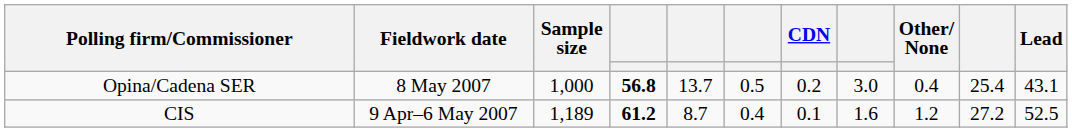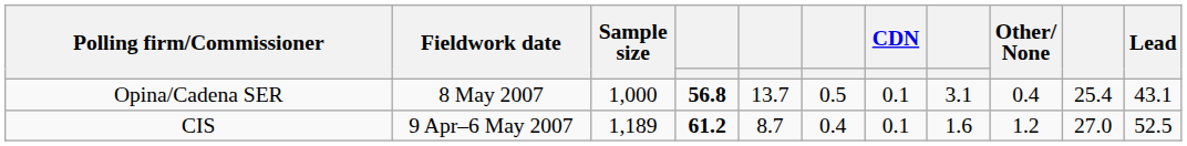Opina/Cadena SER | CDN: 0.2 -> 0.1
Opina/Cadena SER | column 8: 3.0 -> 3.1
CIS | column 10: 27.2 -> 27.0
